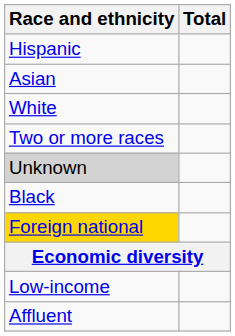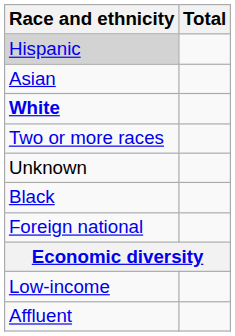Hispanic | Race and ethnicity: no background -> lightgrey background
White | Race and ethnicity: normal -> bold
Unknown | Race and ethnicity: lightgrey background -> no background
Foreign national | Race and ethnicity: gold background -> no background
